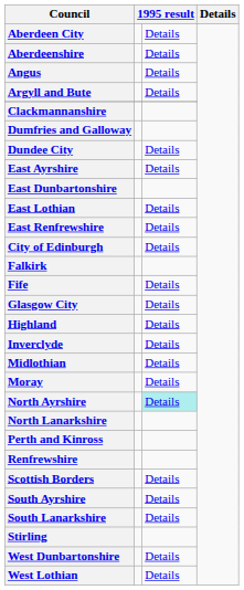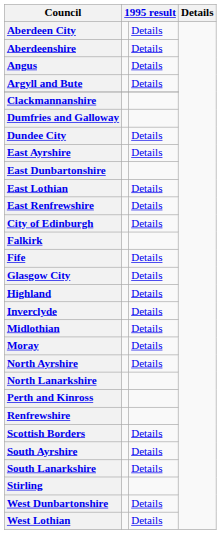North Ayrshire | column 3: paleturquoise background -> no background
